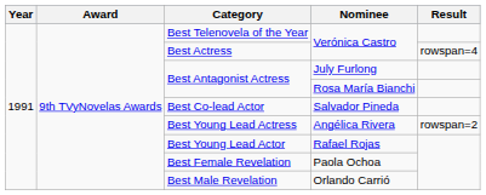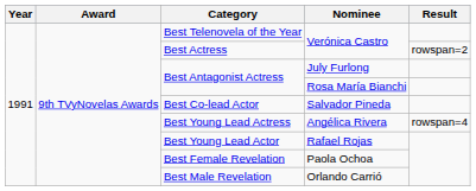Best Actress | Result: rowspan=4 -> rowspan=2
Best Young Lead Actress | Result: rowspan=2 -> rowspan=4
